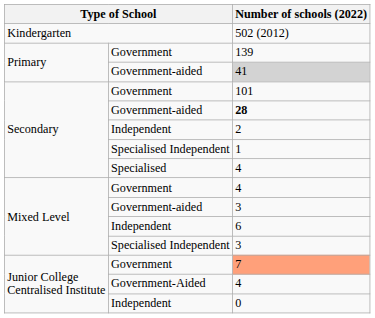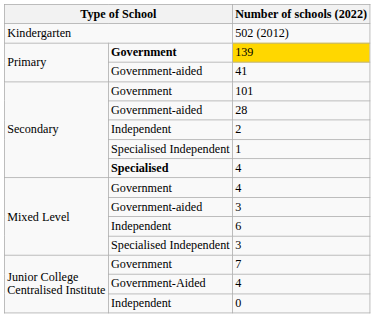139 | column 2: normal -> bold
139 | Number of schools (2022): no background -> gold background
41 | Number of schools (2022): lightgrey background -> no background
28 | Number of schools (2022): bold -> normal
Specialised / 4 | column 2: normal -> bold
7 | Number of schools (2022): lightsalmon background -> no background
